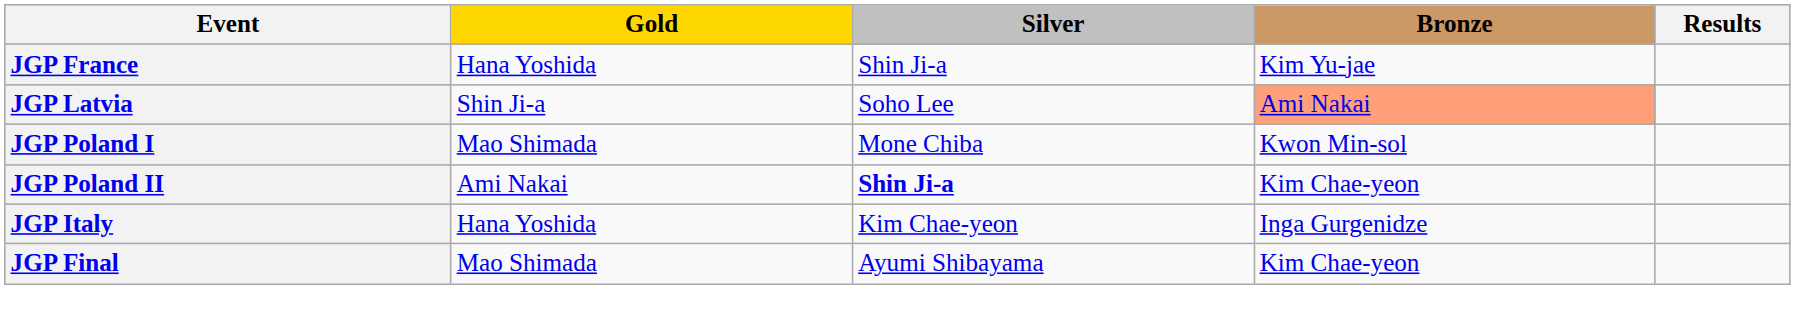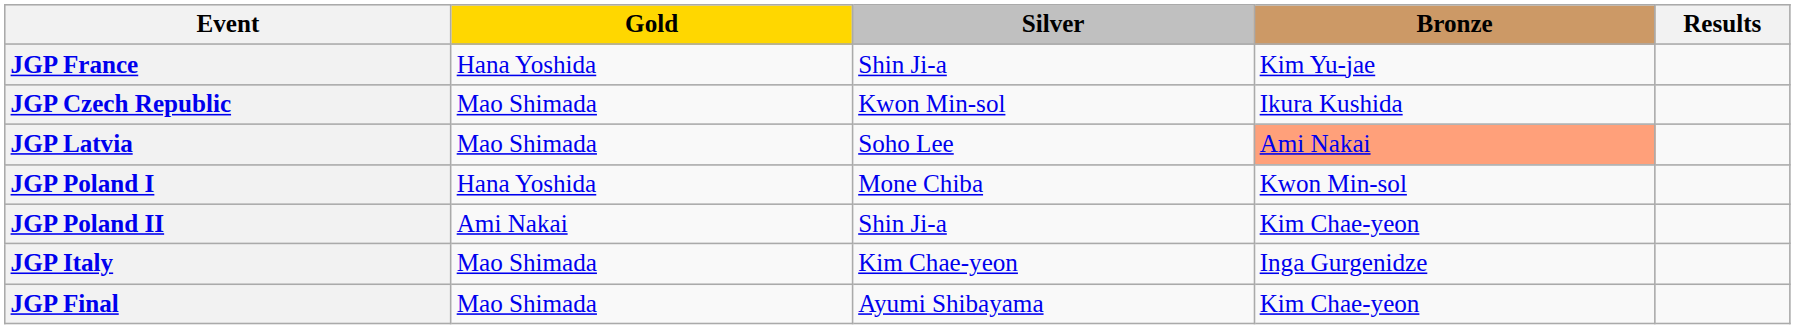+ row: JGP Czech Republic | Mao Shimada | Kwon Min-sol | Ikura Kushida
JGP Latvia | Gold: Shin Ji-a -> Mao Shimada
JGP Poland I | Gold: Mao Shimada -> Hana Yoshida
JGP Poland II | Silver: bold -> normal
JGP Italy | Gold: Hana Yoshida -> Mao Shimada
